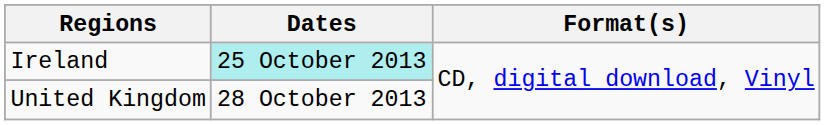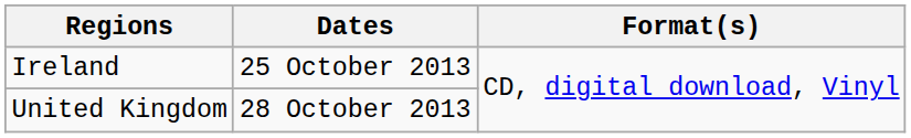Ireland | Dates: paleturquoise background -> no background
